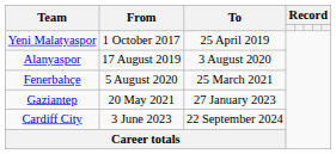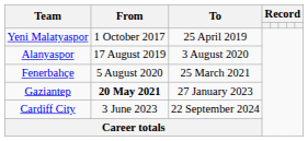Gaziantep | From: normal -> bold
